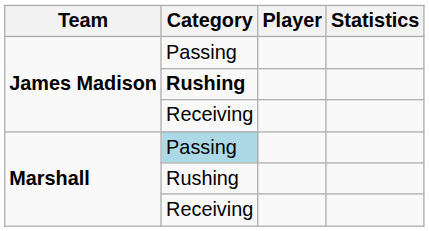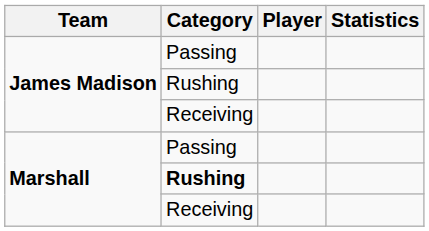James Madison / Rushing | Category: bold -> normal
Marshall / Passing | Category: lightblue background -> no background
Marshall / Rushing | Category: normal -> bold
